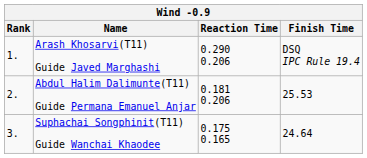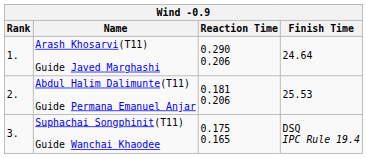Arash Khosarvi(T11) Guide Javed Marghashi | Finish Time: DSQ IPC Rule 19.4 -> 24.64
Suphachai Songphinit(T11) Guide Wanchai Khaodee | Finish Time: 24.64 -> DSQ IPC Rule 19.4
